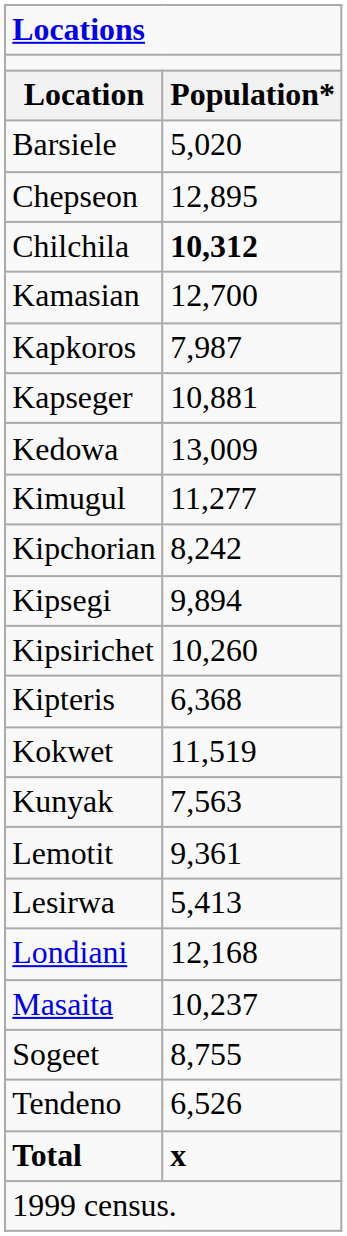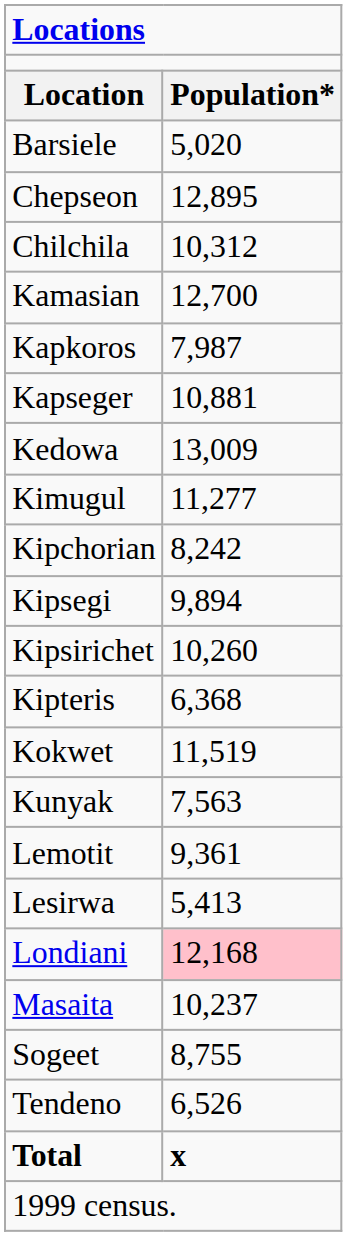Chilchila | column 2: bold -> normal
Londiani | column 2: no background -> pink background
